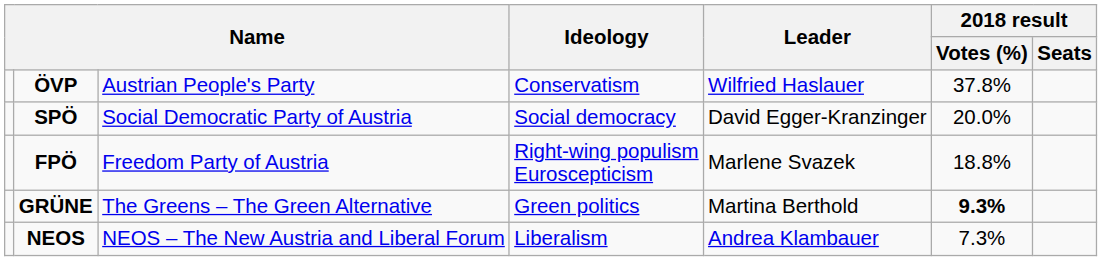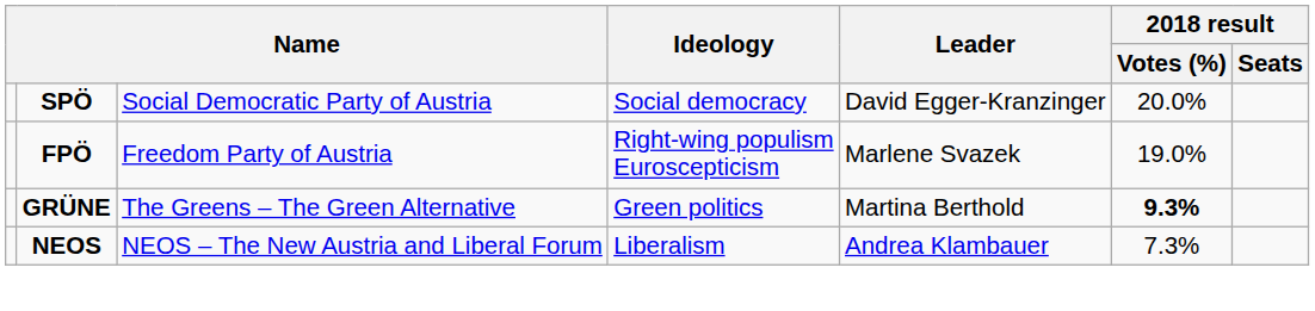- row: ÖVP | Austrian People's Party | Conservatism | Wilfried Haslauer | 37.8%
FPÖ | 2018 result / Votes (%): 18.8% -> 19.0%
